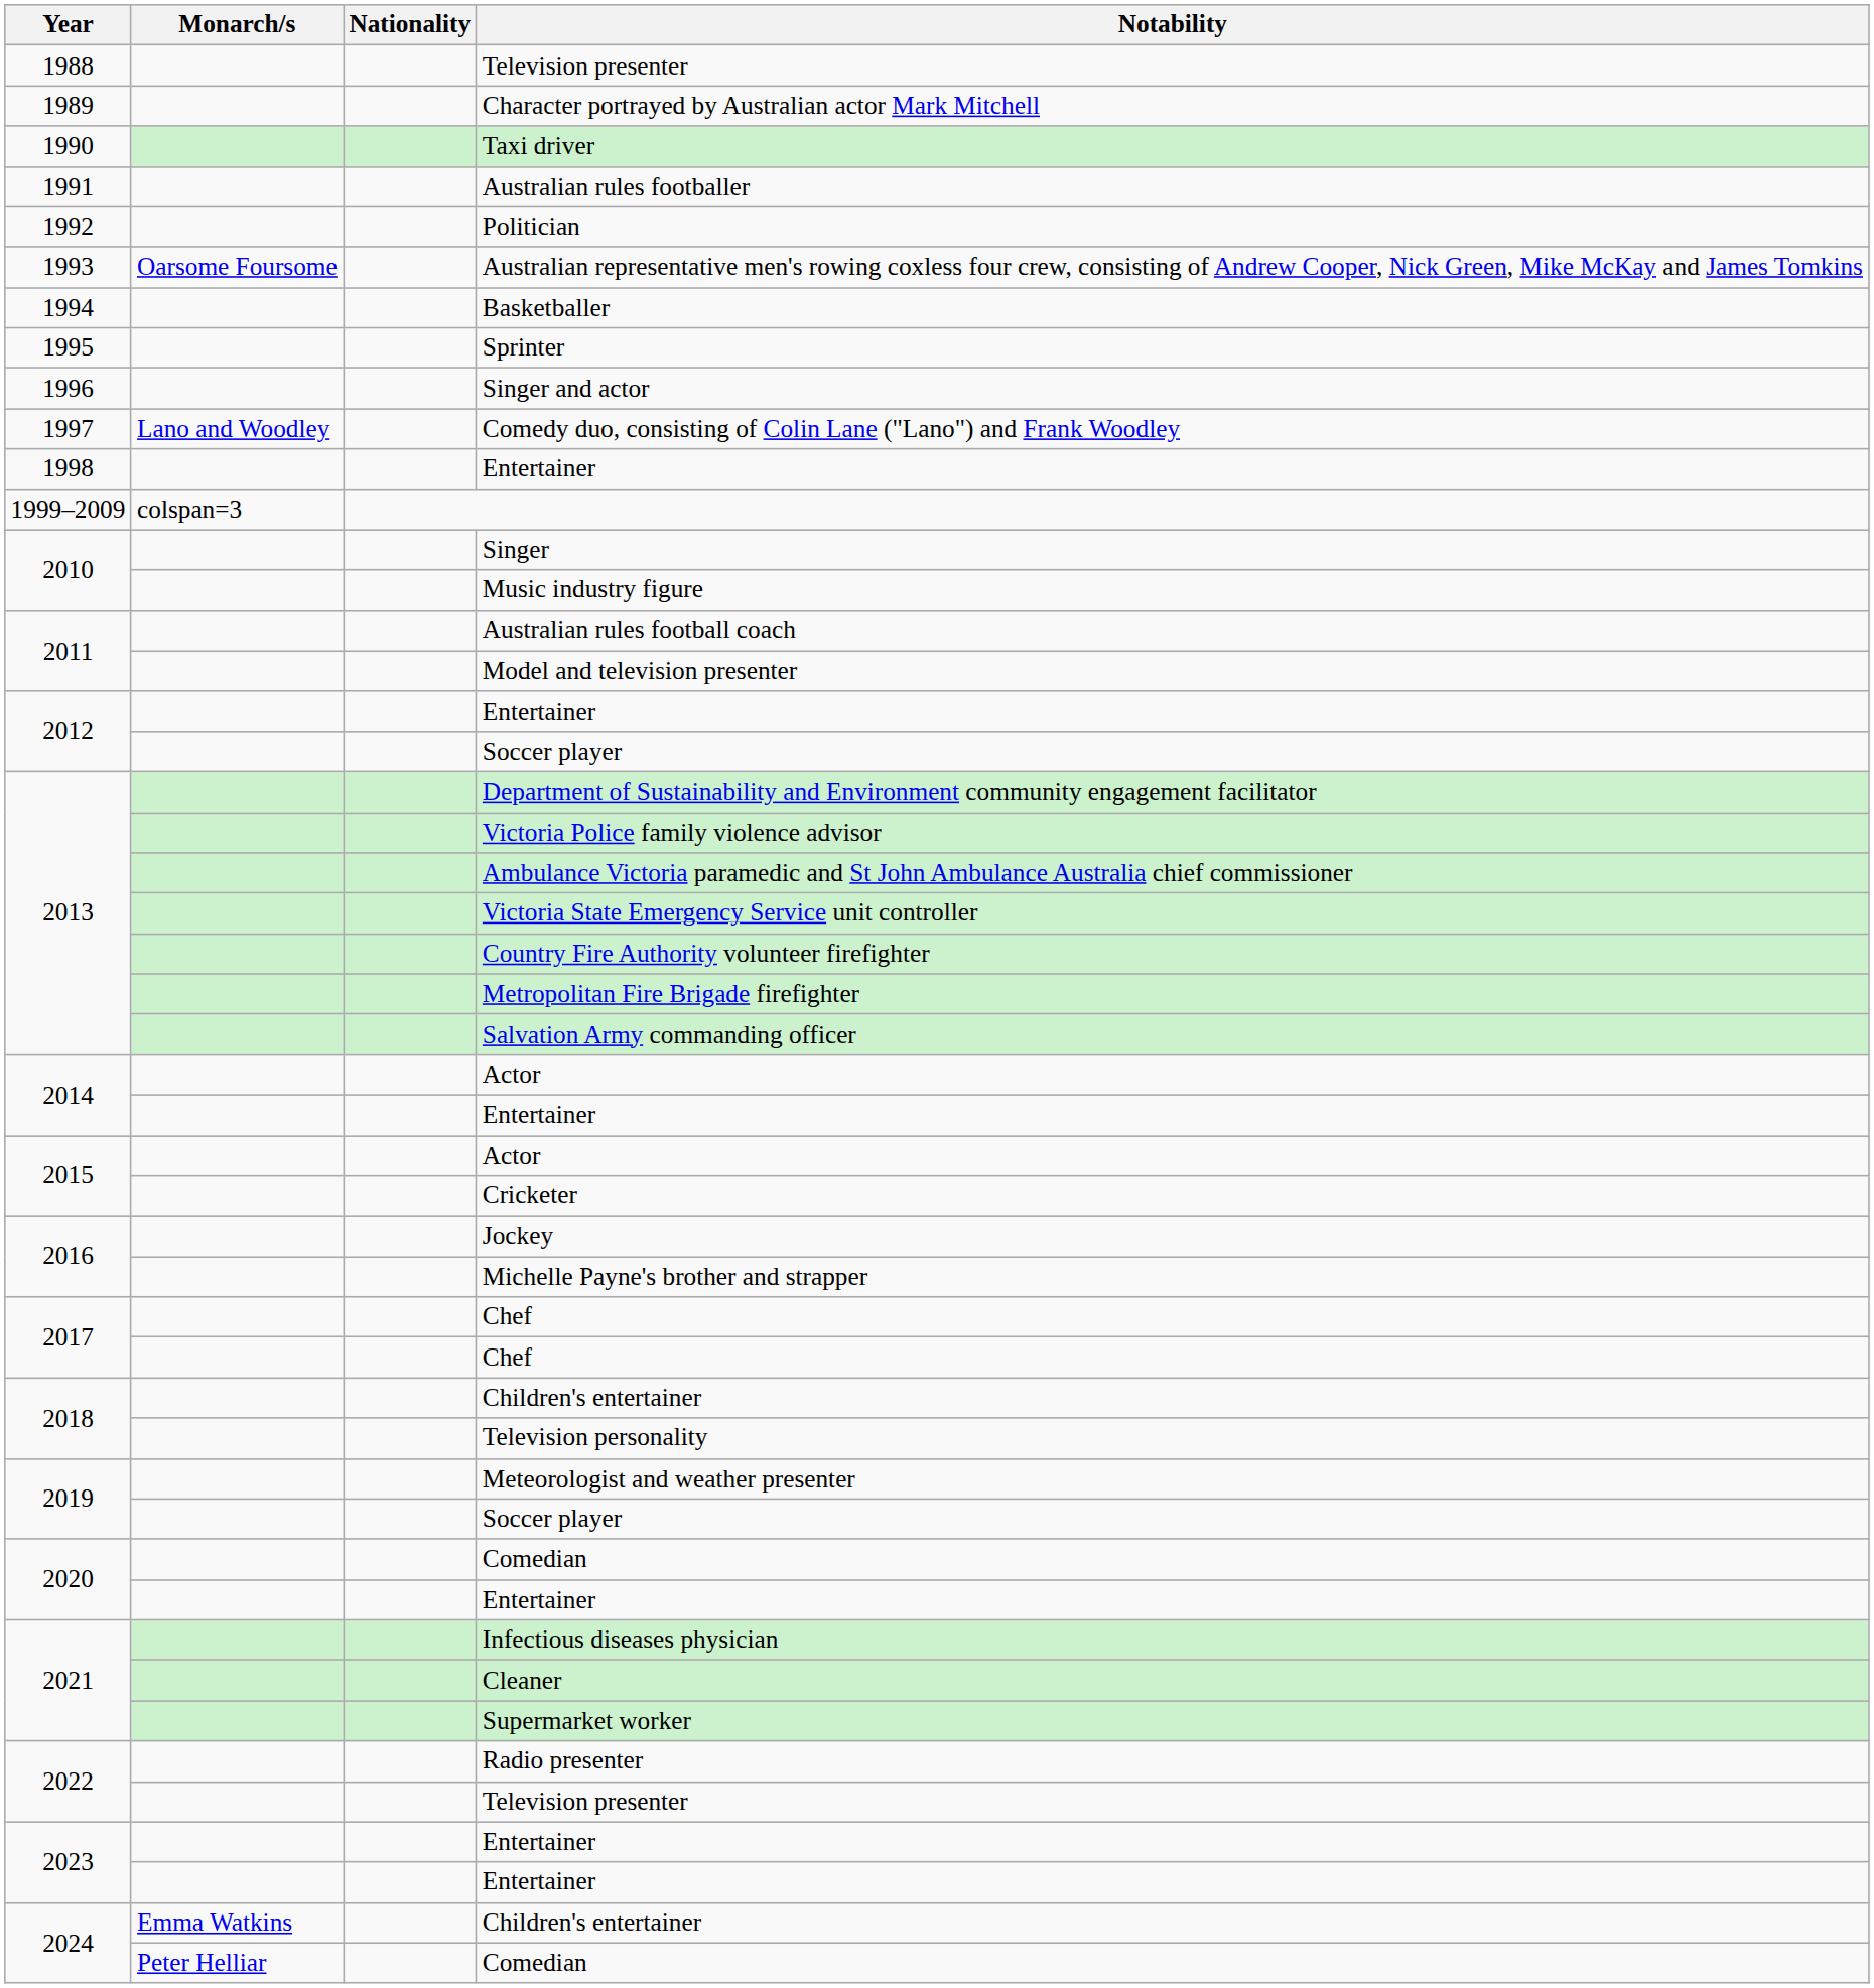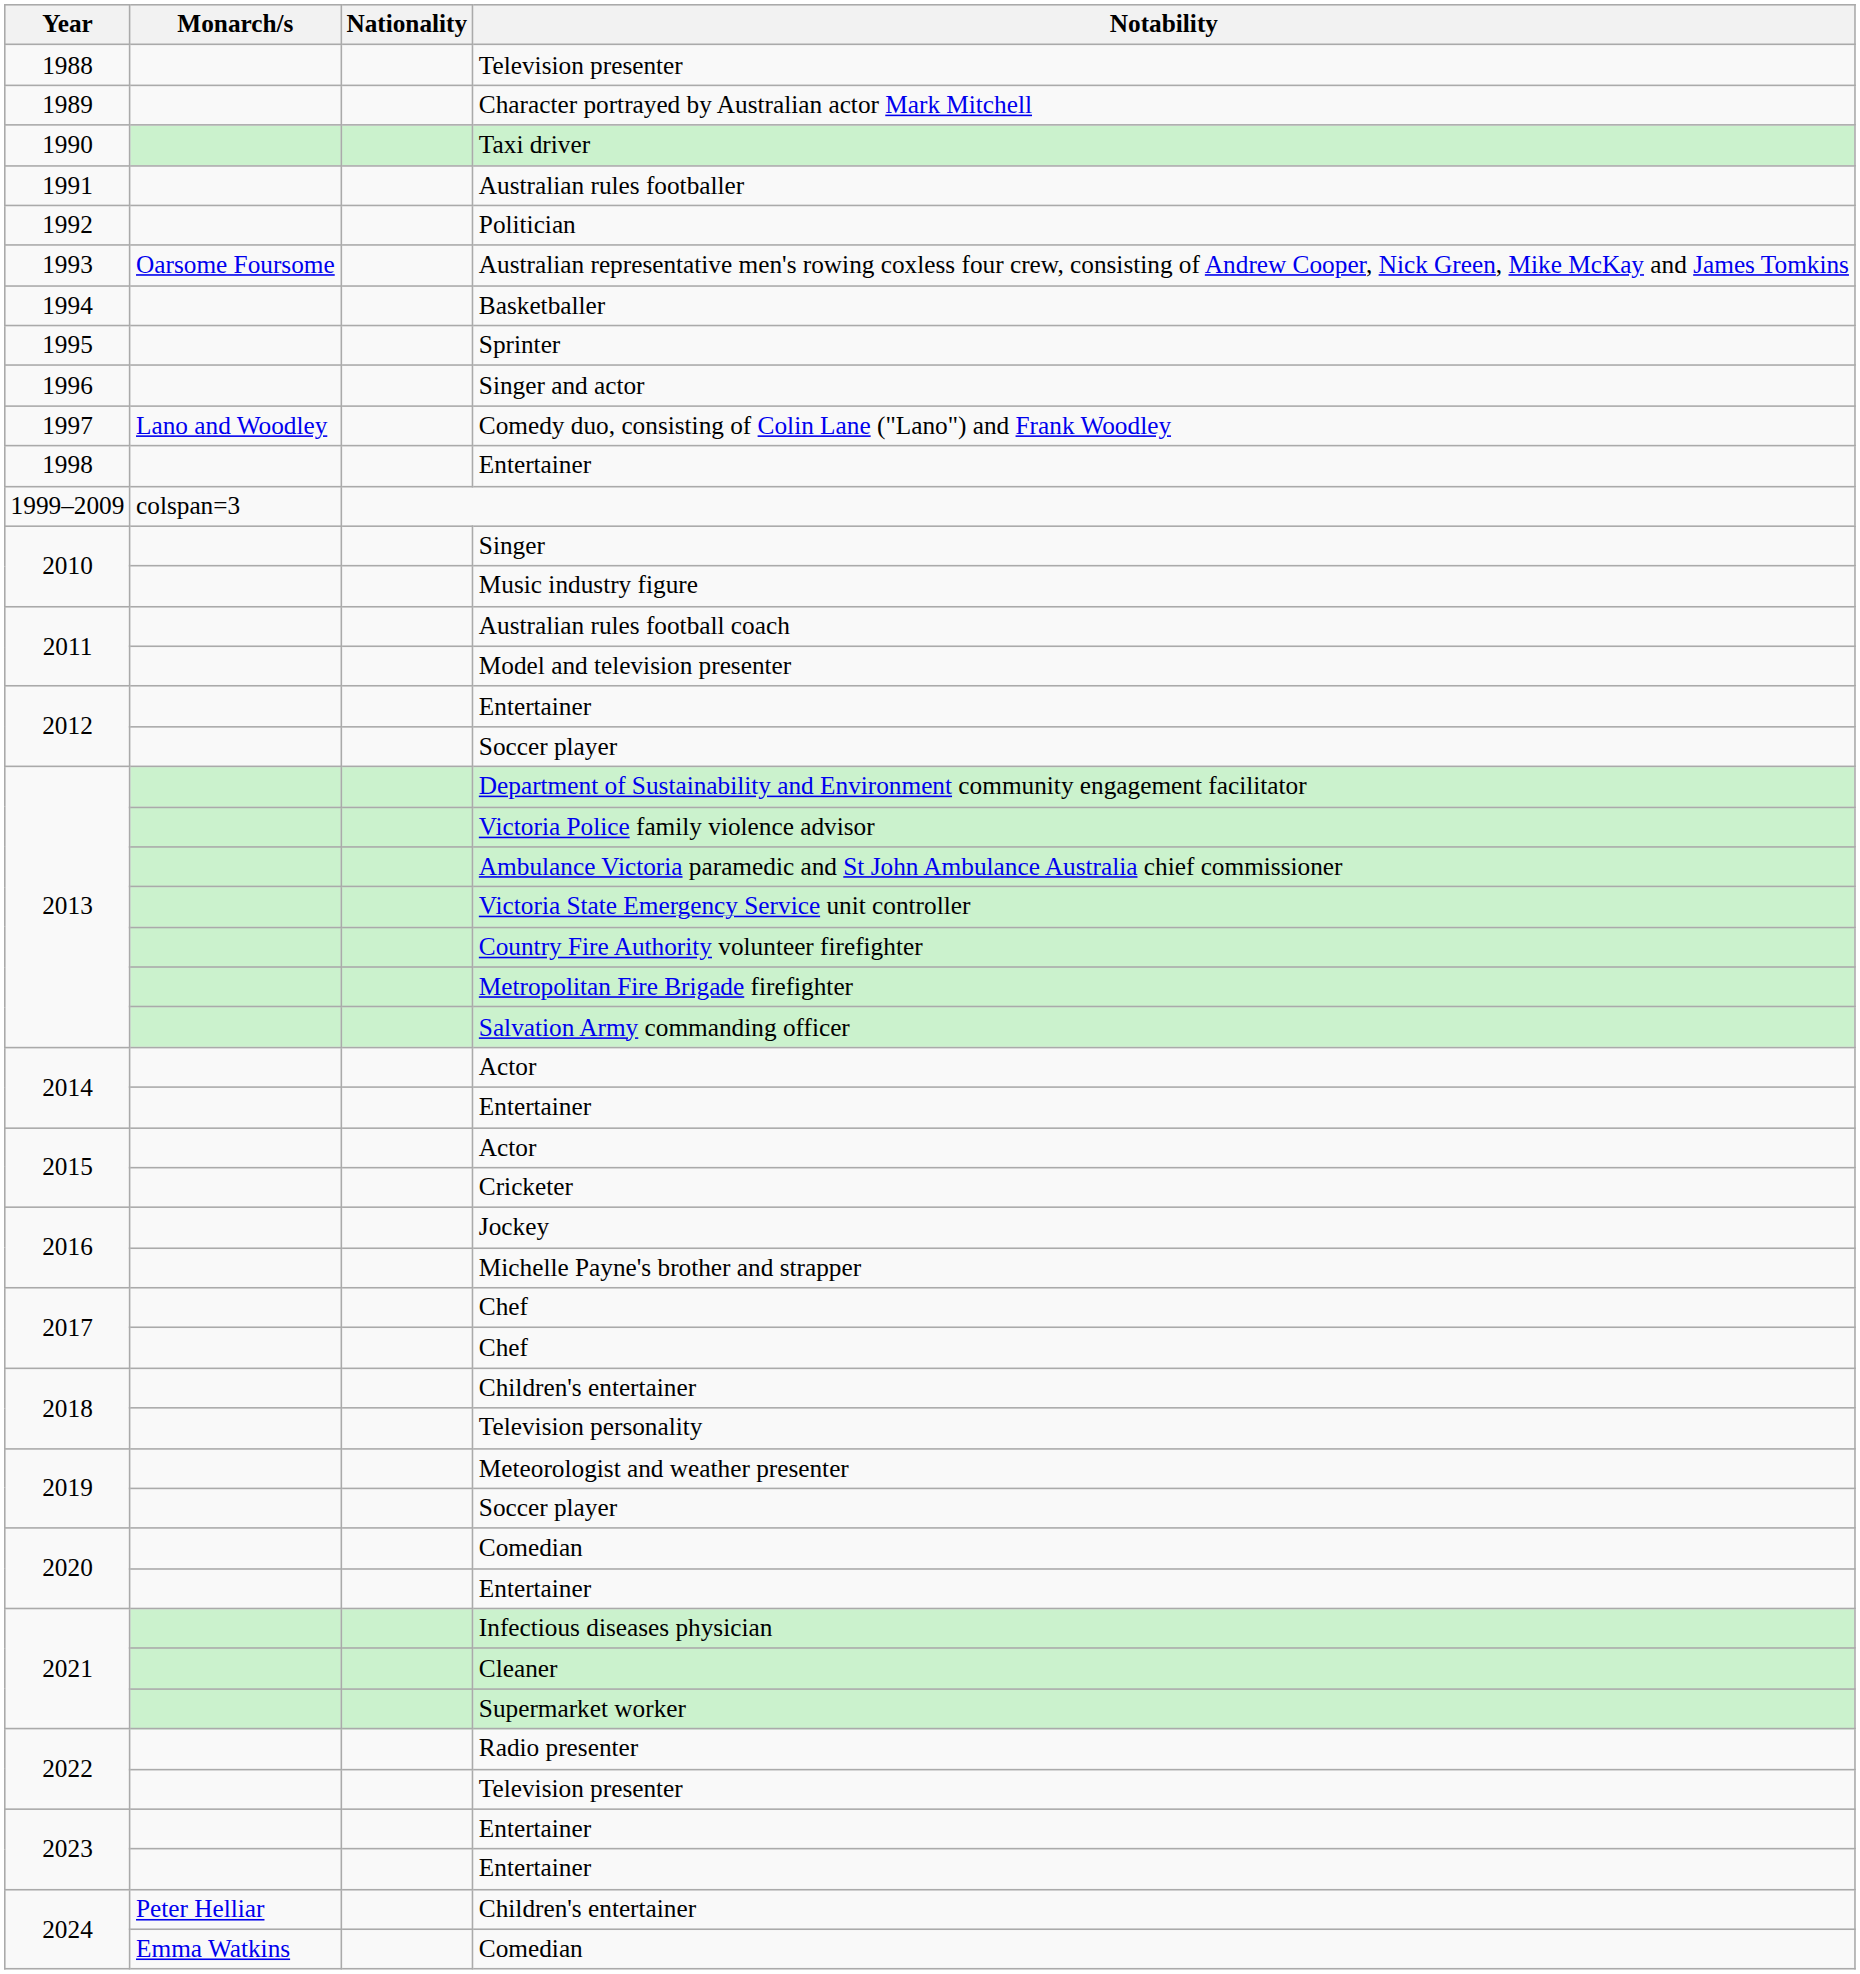2024 / Children's entertainer | Monarch/s: Emma Watkins -> Peter Helliar
2024 / Comedian | Monarch/s: Peter Helliar -> Emma Watkins
